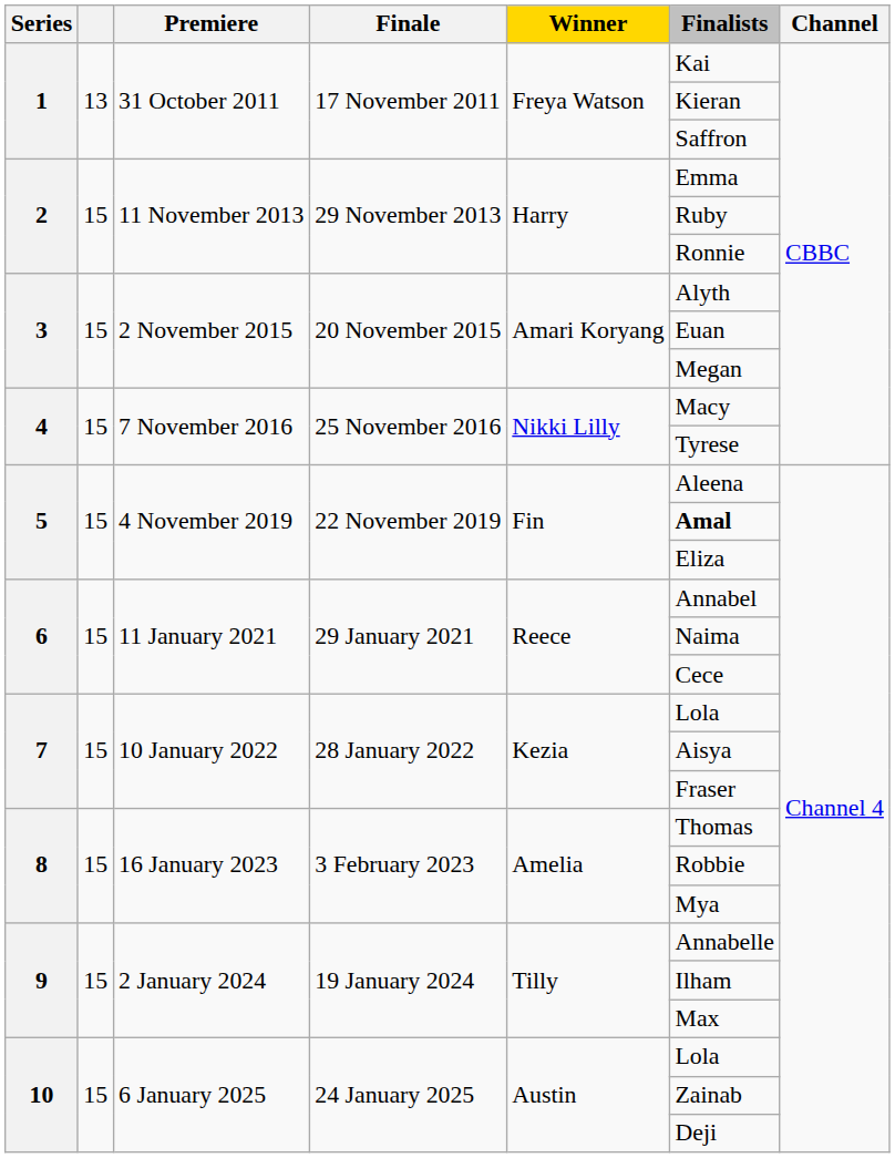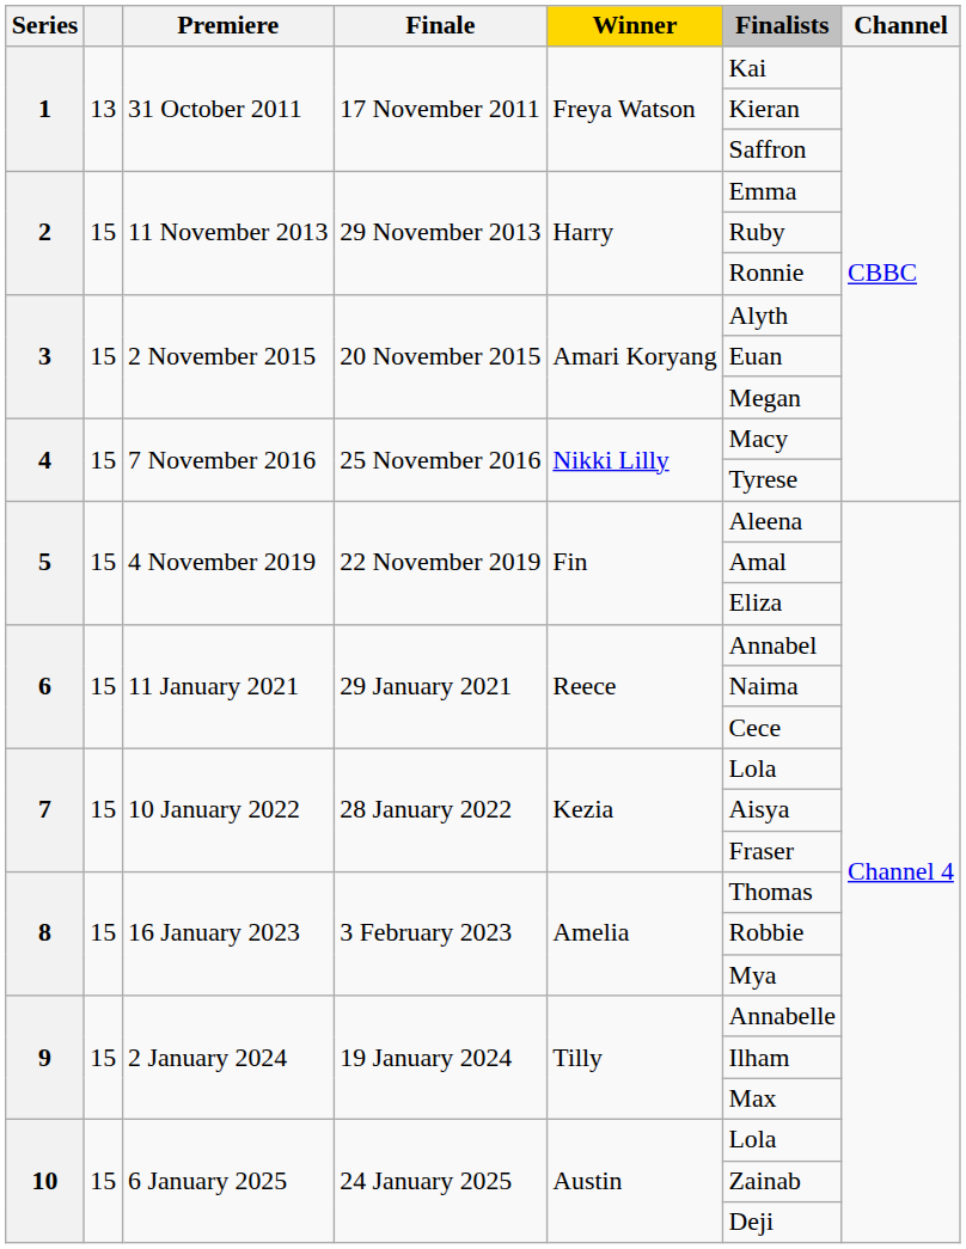row 14 | Finalists: bold -> normal
